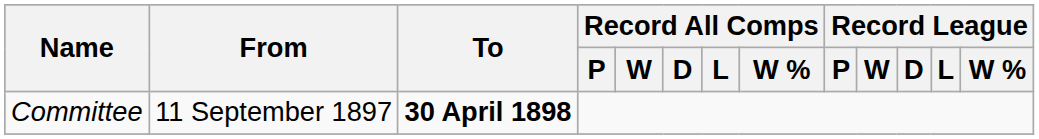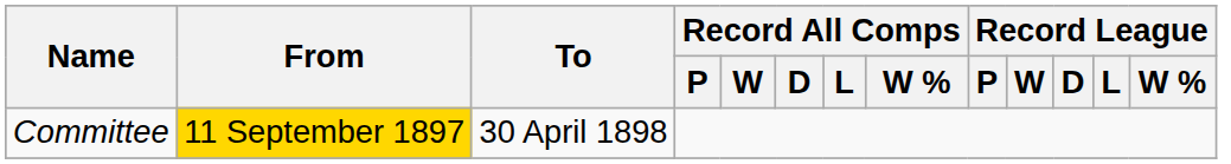Committee | From: no background -> gold background
Committee | To: bold -> normal
